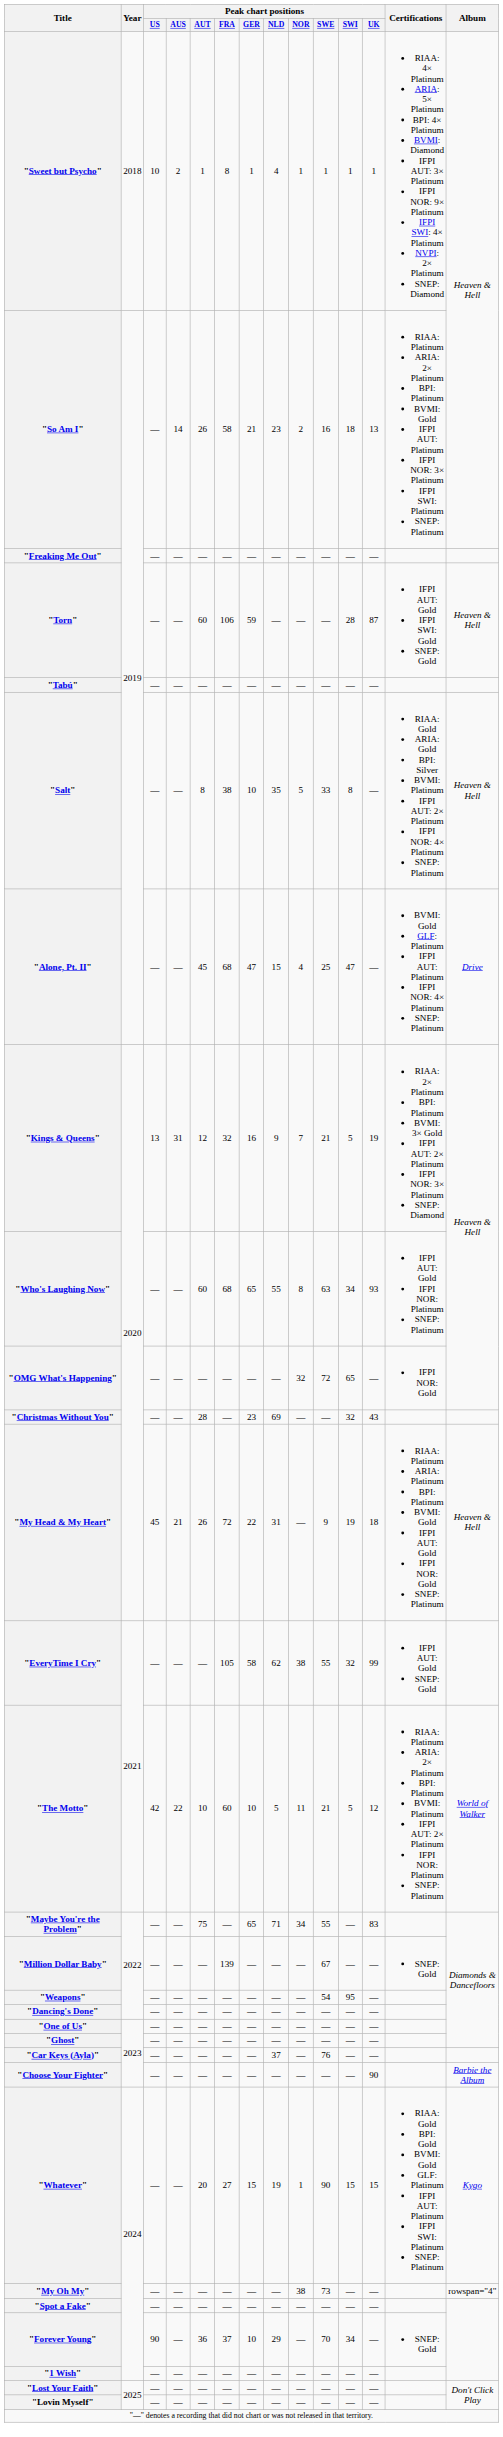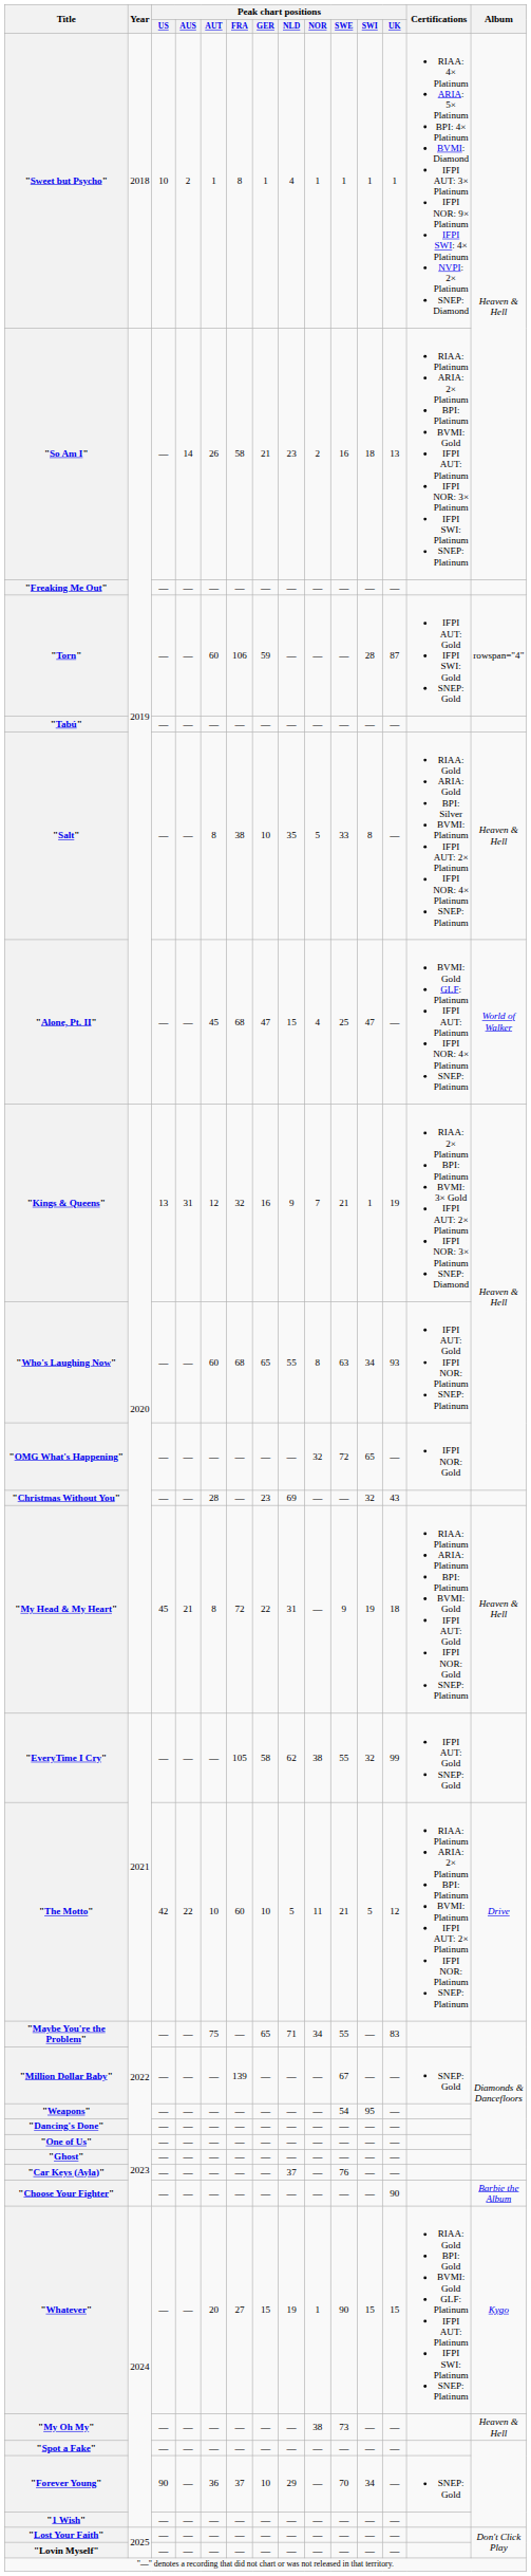"Torn" | Album: Heaven & Hell -> rowspan="4"
"Alone, Pt. II" | Album: Drive -> World of Walker
"Kings & Queens" | Peak chart positions / SWI: 5 -> 1
"My Head & My Heart" | Peak chart positions / AUT: 26 -> 8
"The Motto" | Album: World of Walker -> Drive
"My Oh My" | Album: rowspan="4" -> Heaven & Hell
